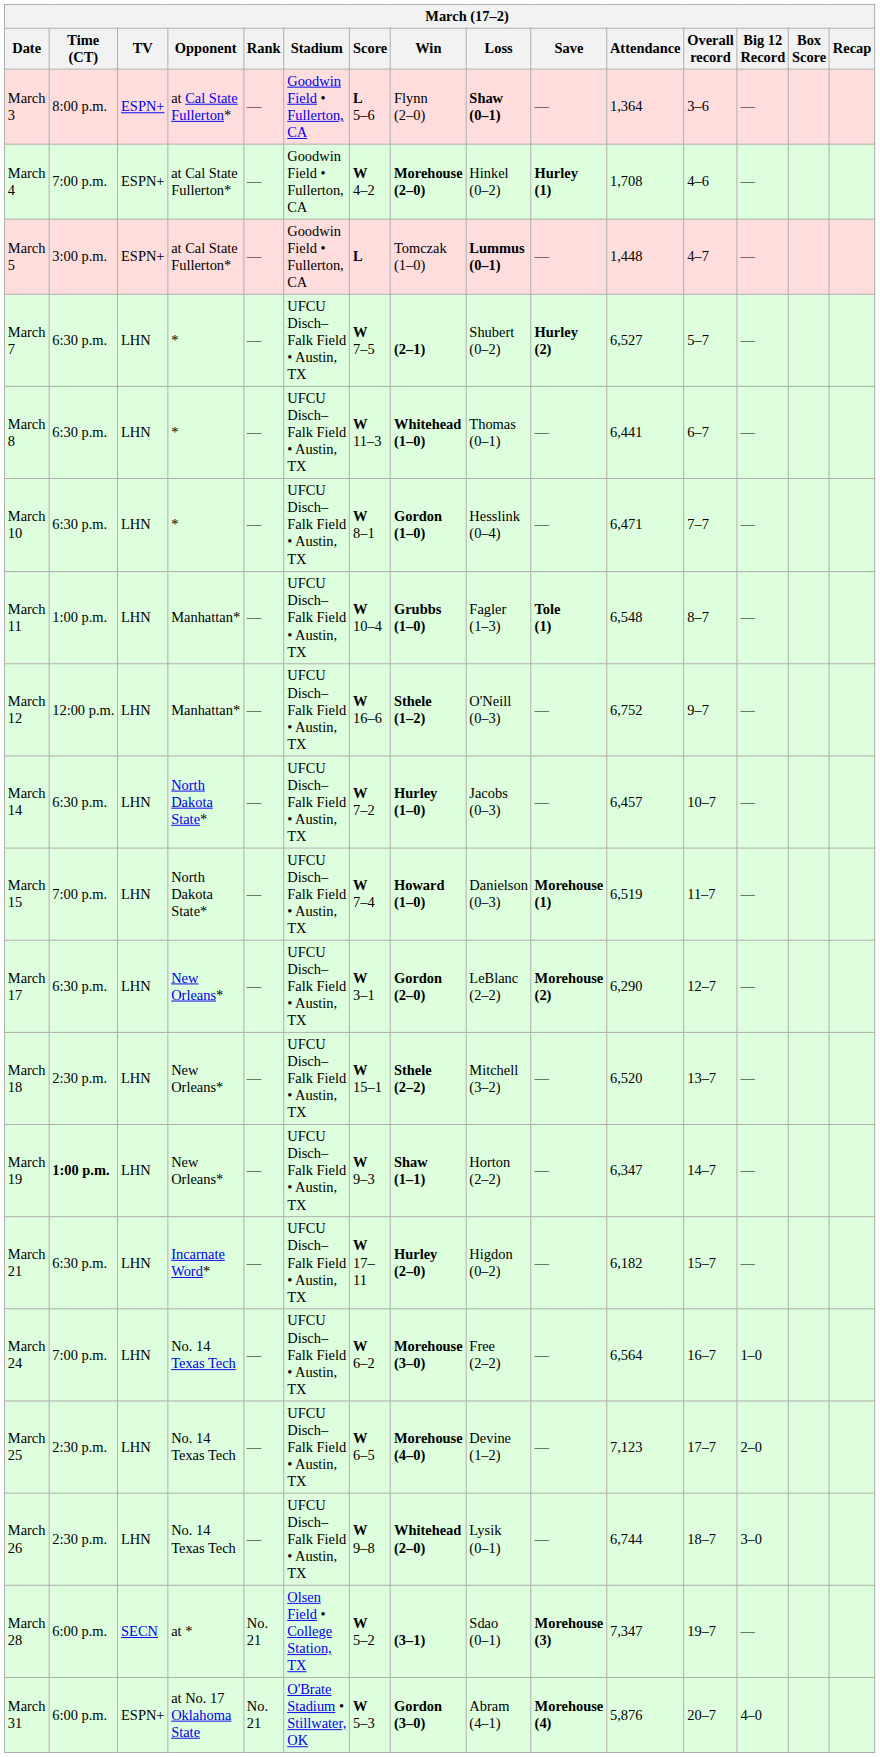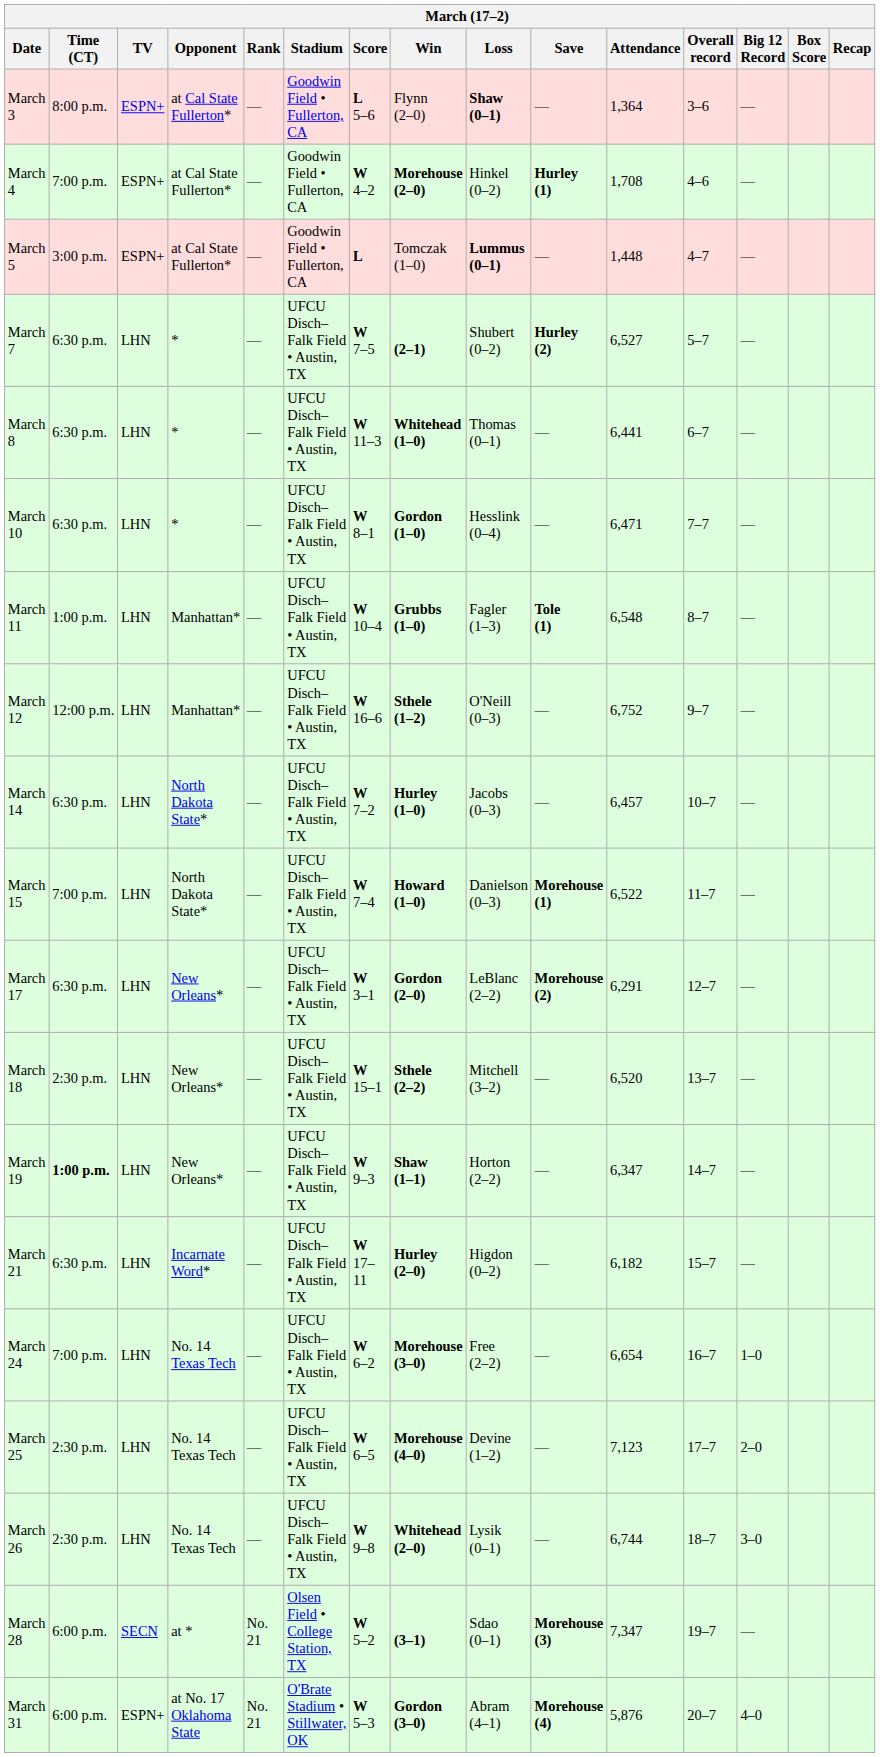March 15 | Attendance: 6,519 -> 6,522
March 17 | Attendance: 6,290 -> 6,291
March 24 | Attendance: 6,564 -> 6,654
